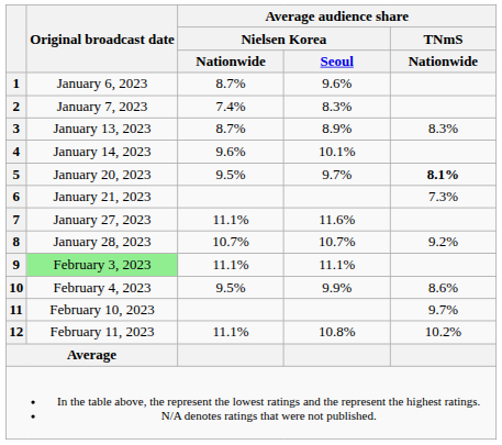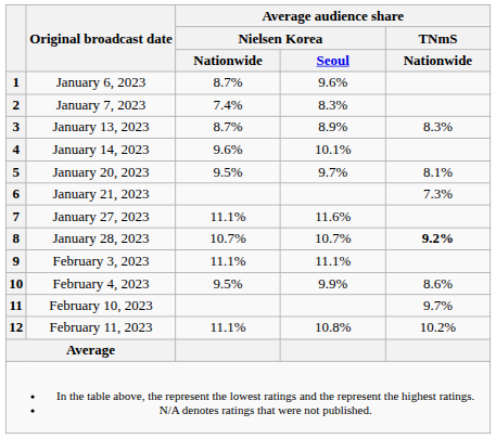5 | Average audience share / TNmS / Nationwide: bold -> normal
8 | Average audience share / TNmS / Nationwide: normal -> bold
9 | Original broadcast date: lightgreen background -> no background
